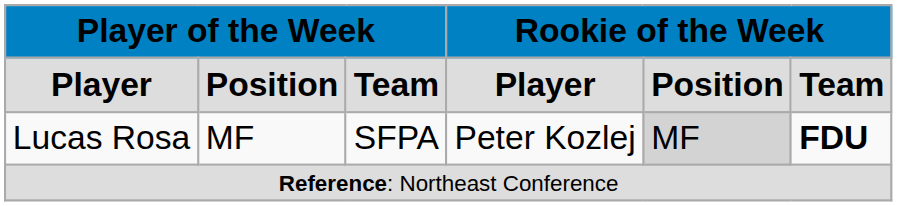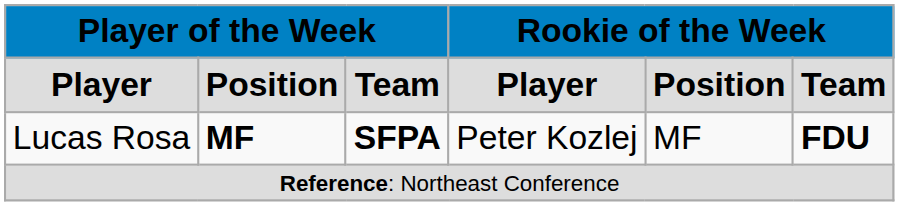Lucas Rosa | Player of the Week / Position: normal -> bold
Lucas Rosa | Player of the Week / Team: normal -> bold
Lucas Rosa | Rookie of the Week / Position: lightgrey background -> no background
